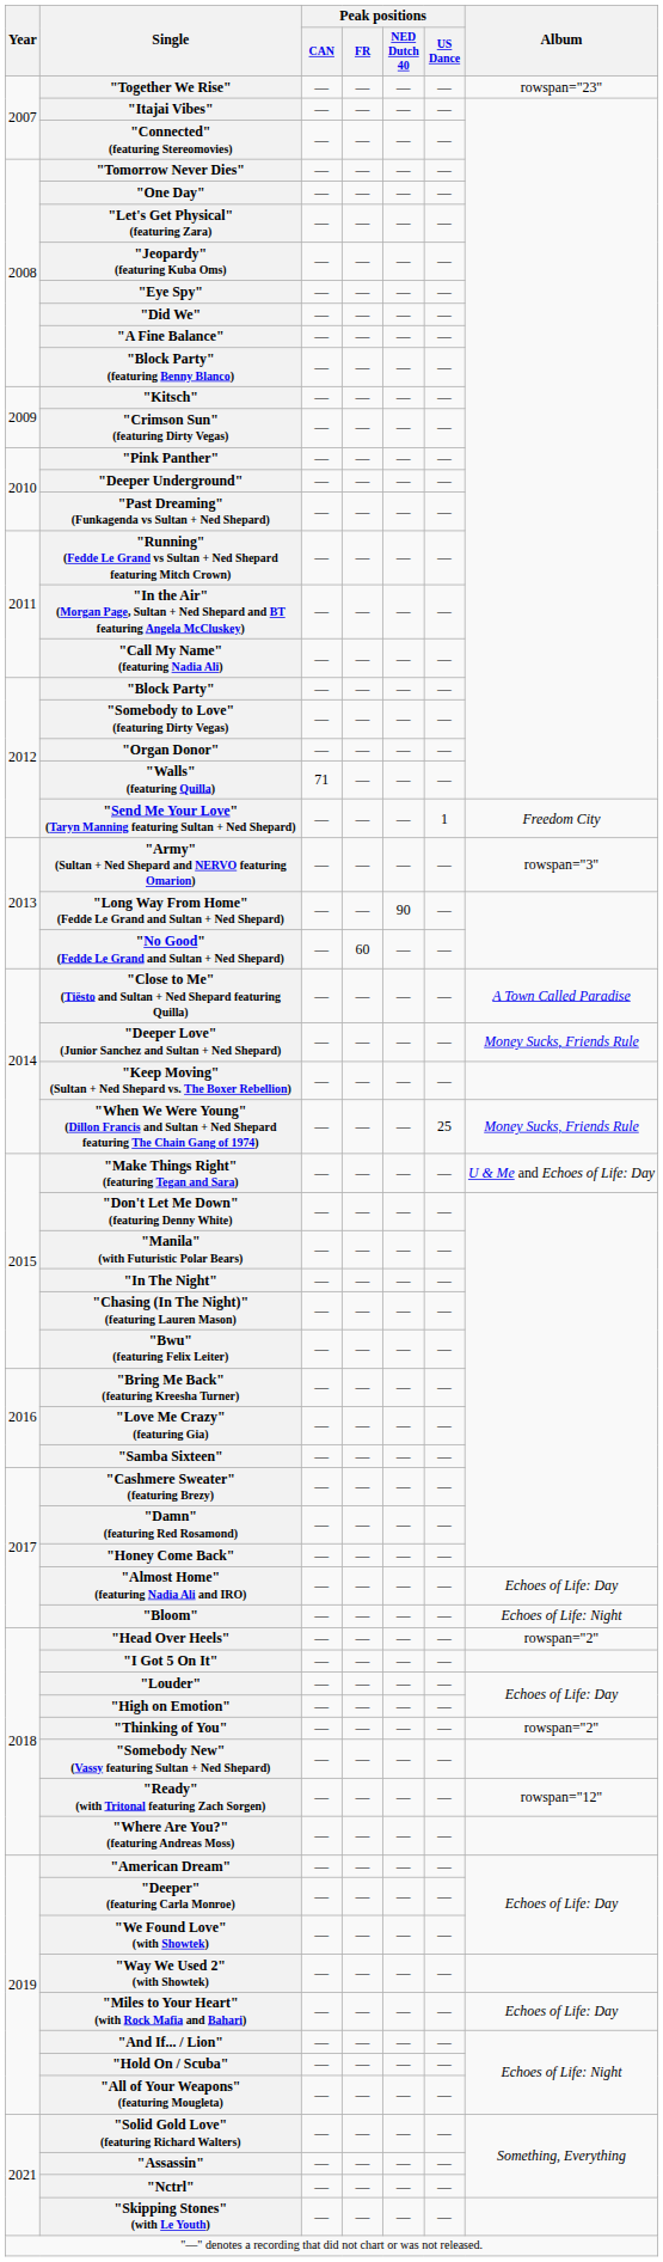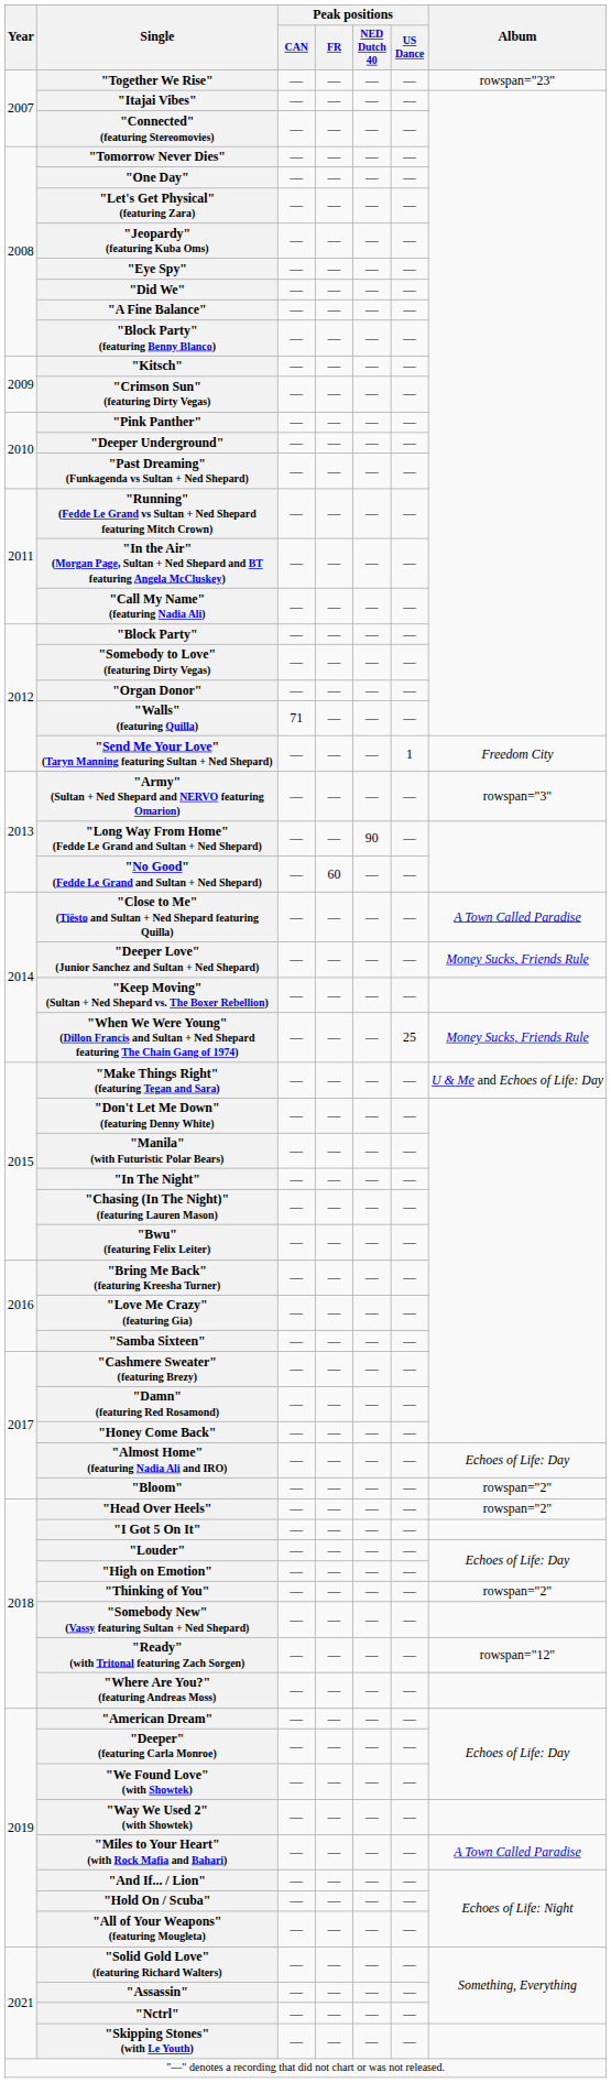"Bloom" | Album: Echoes of Life: Night -> rowspan="2"
"Miles to Your Heart" (with Rock Mafia and Bahari) | Album: Echoes of Life: Day -> A Town Called Paradise
